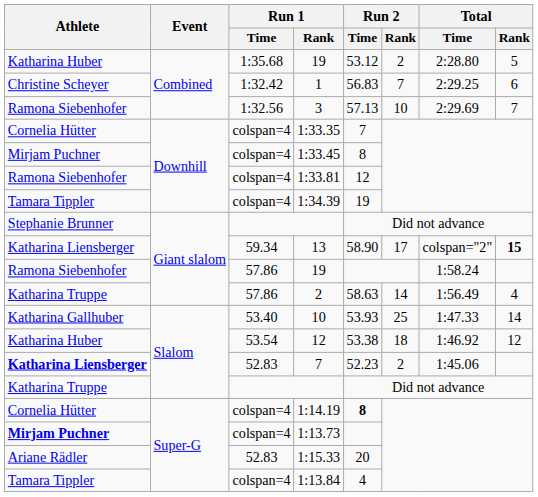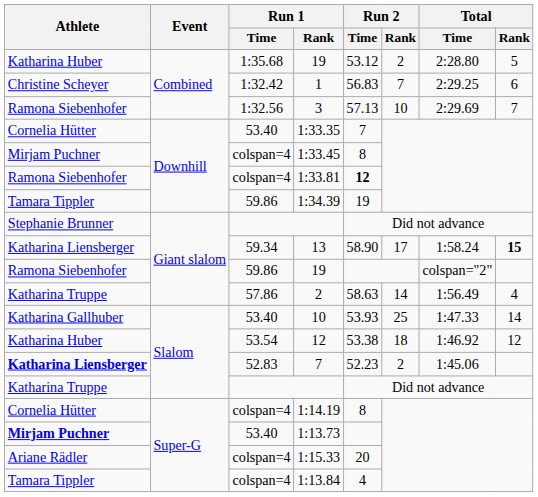1:33.35 | Run 1 / Time: colspan=4 -> 53.40
1:33.81 | Run 2 / Time: normal -> bold
1:34.39 | Run 1 / Time: colspan=4 -> 59.86
13 | Total / Time: colspan="2" -> 1:58.24
Ramona Siebenhofer / 19 | Run 1 / Time: 57.86 -> 59.86
Ramona Siebenhofer / 19 | Total / Time: 1:58.24 -> colspan="2"
1:14.19 | Run 2 / Time: bold -> normal
1:13.73 | Run 1 / Time: colspan=4 -> 53.40
1:15.33 | Run 1 / Time: 52.83 -> colspan=4
